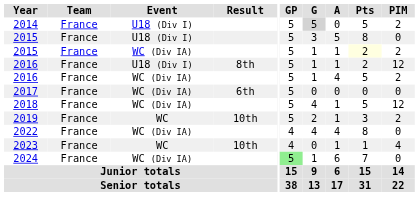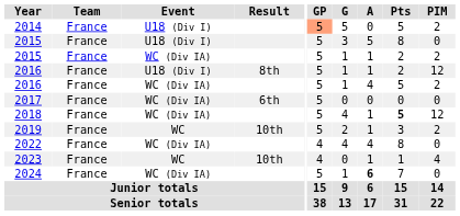2014 | GP: no background -> lightsalmon background
2014 | G: lightgrey background -> no background
2015 / WC (Div IA) | Pts: lightyellow background -> no background
2018 | Pts: normal -> bold
2024 | GP: lightgreen background -> no background
2024 | A: normal -> bold
